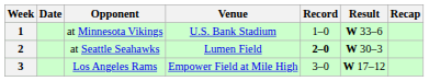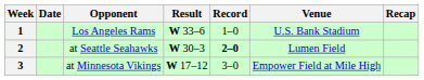columns swapped: Result <-> Venue
1 | Opponent: at Minnesota Vikings -> Los Angeles Rams
3 | Opponent: Los Angeles Rams -> at Minnesota Vikings
